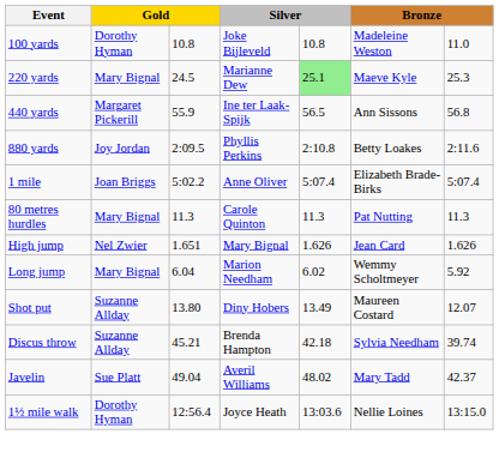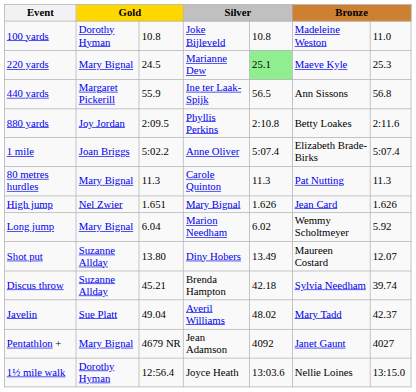+ row: Pentathlon + | Mary Bignal | 4679 NR | Jean Adamson | 4092 | Janet Gaunt | 4027
